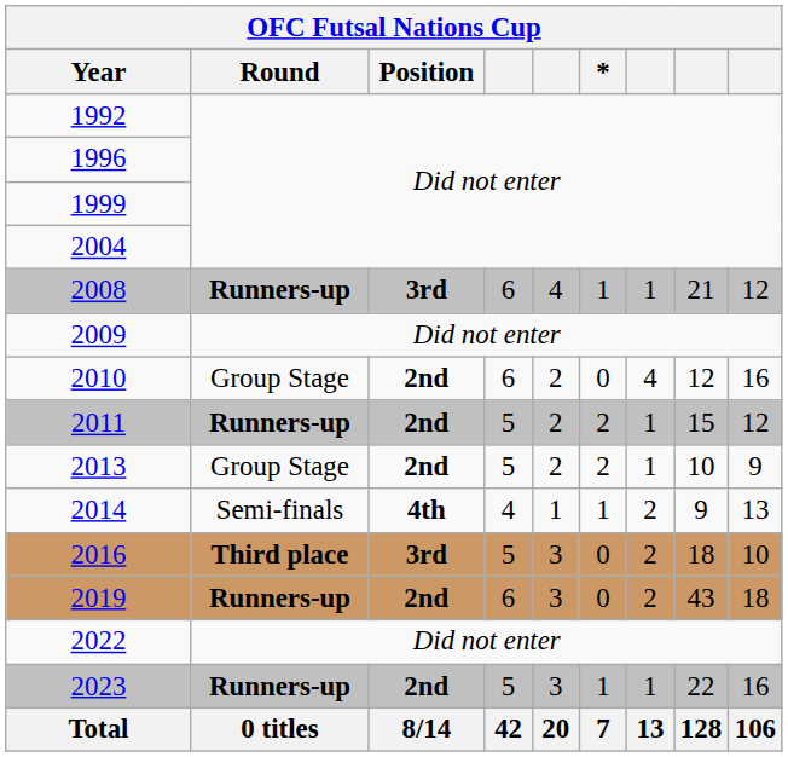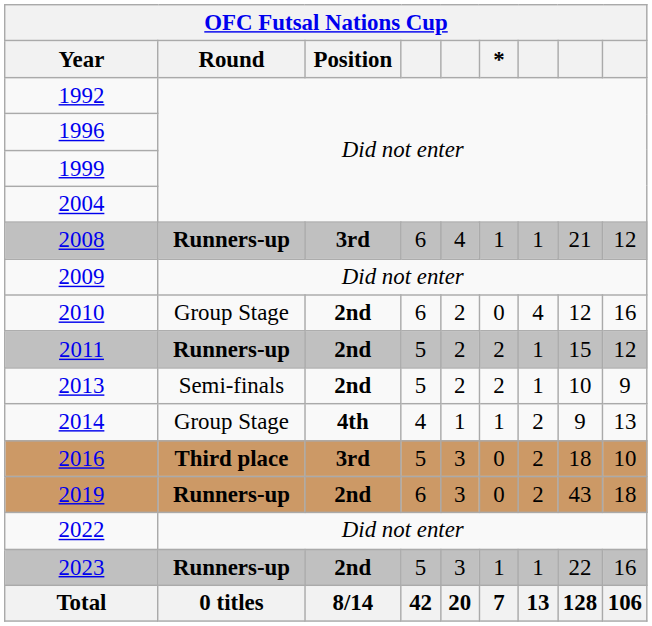2013 | Round: Group Stage -> Semi-finals
2014 | Round: Semi-finals -> Group Stage
